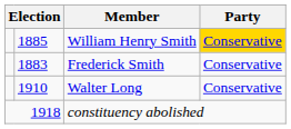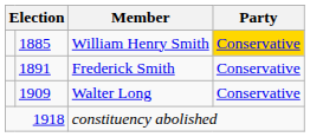Frederick Smith | column 2: 1883 -> 1891
Walter Long | column 2: 1910 -> 1909
